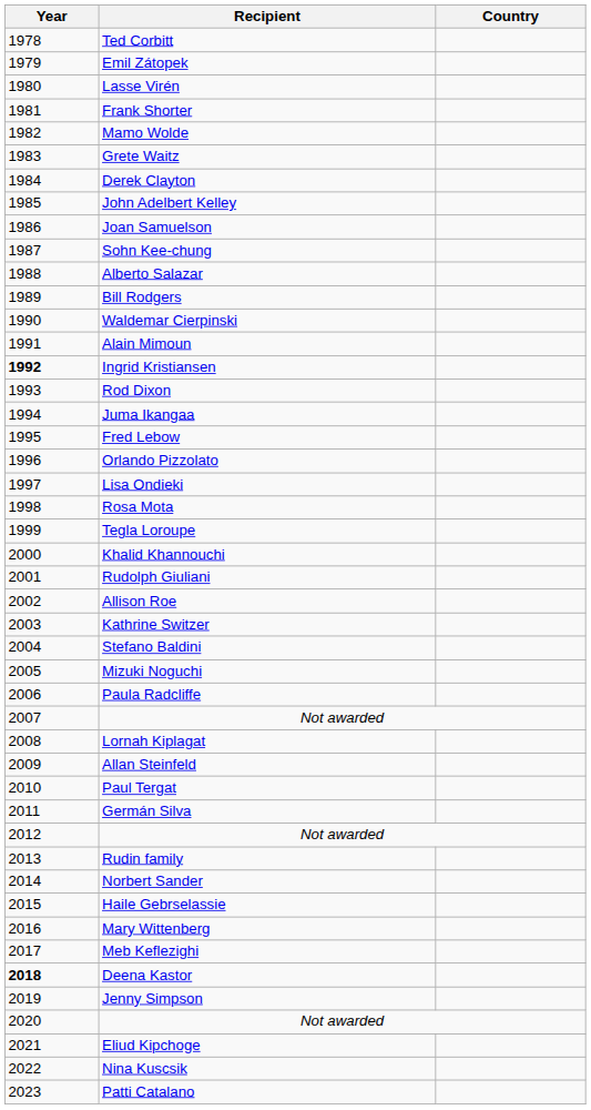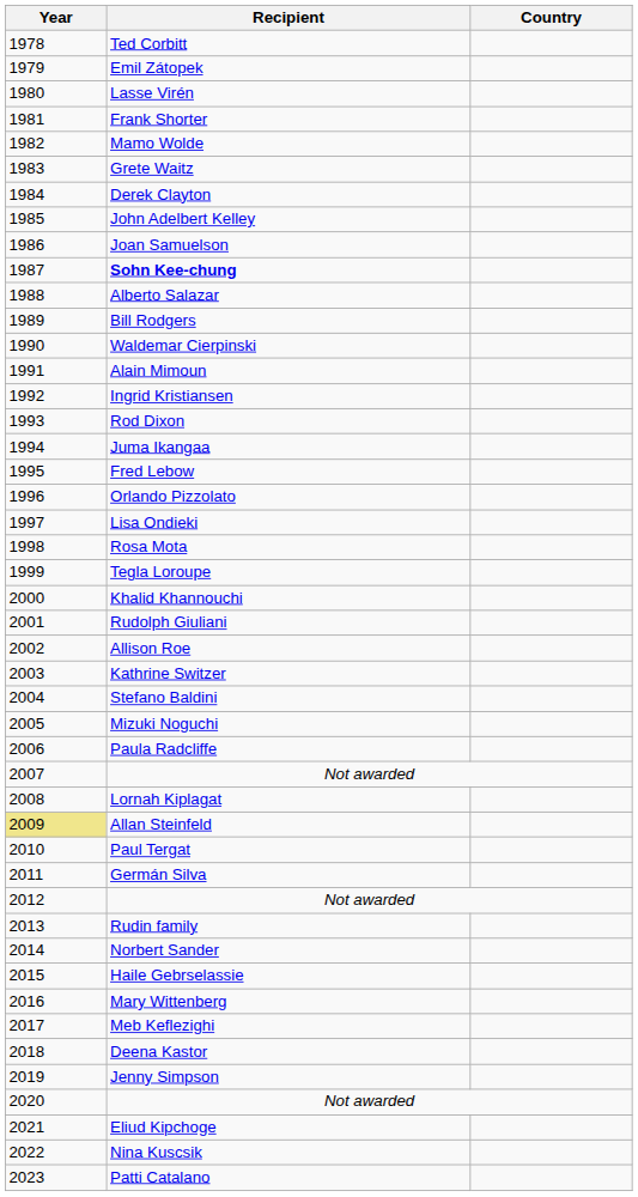Sohn Kee-chung | Recipient: normal -> bold
Ingrid Kristiansen | Year: bold -> normal
Allan Steinfeld | Year: no background -> khaki background
Deena Kastor | Year: bold -> normal
